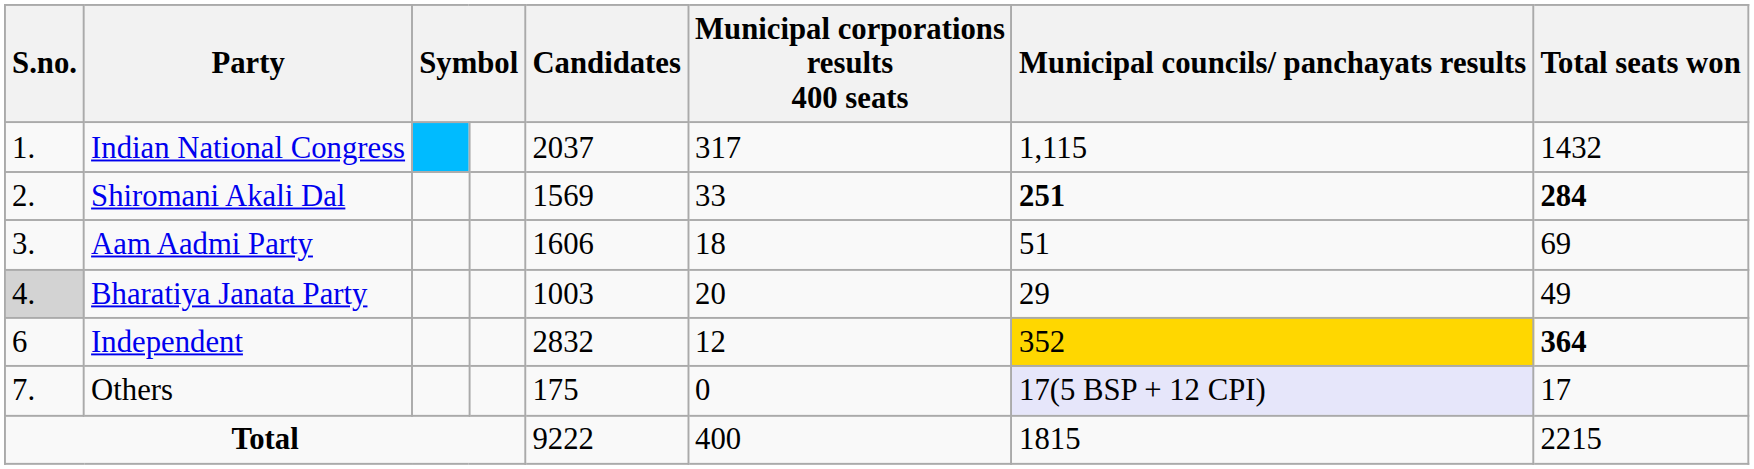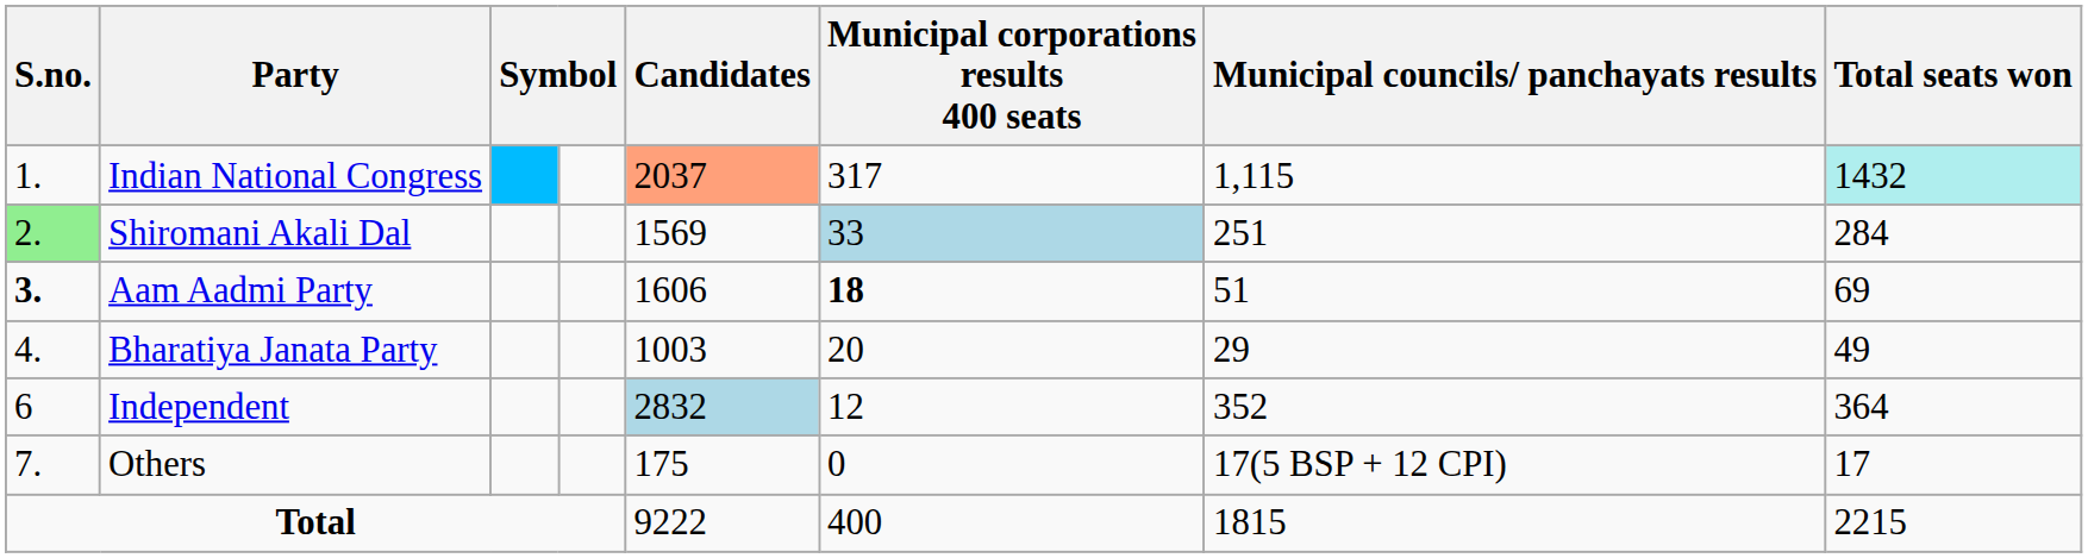Indian National Congress | Candidates: no background -> lightsalmon background
Indian National Congress | Total seats won: no background -> paleturquoise background
Shiromani Akali Dal | S.no.: no background -> lightgreen background
Shiromani Akali Dal | Municipal corporations results 400 seats: no background -> lightblue background
Shiromani Akali Dal | Municipal councils/ panchayats results: bold -> normal
Shiromani Akali Dal | Total seats won: bold -> normal
Aam Aadmi Party | S.no.: normal -> bold
Aam Aadmi Party | Municipal corporations results 400 seats: normal -> bold
Bharatiya Janata Party | S.no.: lightgrey background -> no background
Independent | Candidates: no background -> lightblue background
Independent | Municipal councils/ panchayats results: gold background -> no background
Independent | Total seats won: bold -> normal
Others | Municipal councils/ panchayats results: lavender background -> no background
